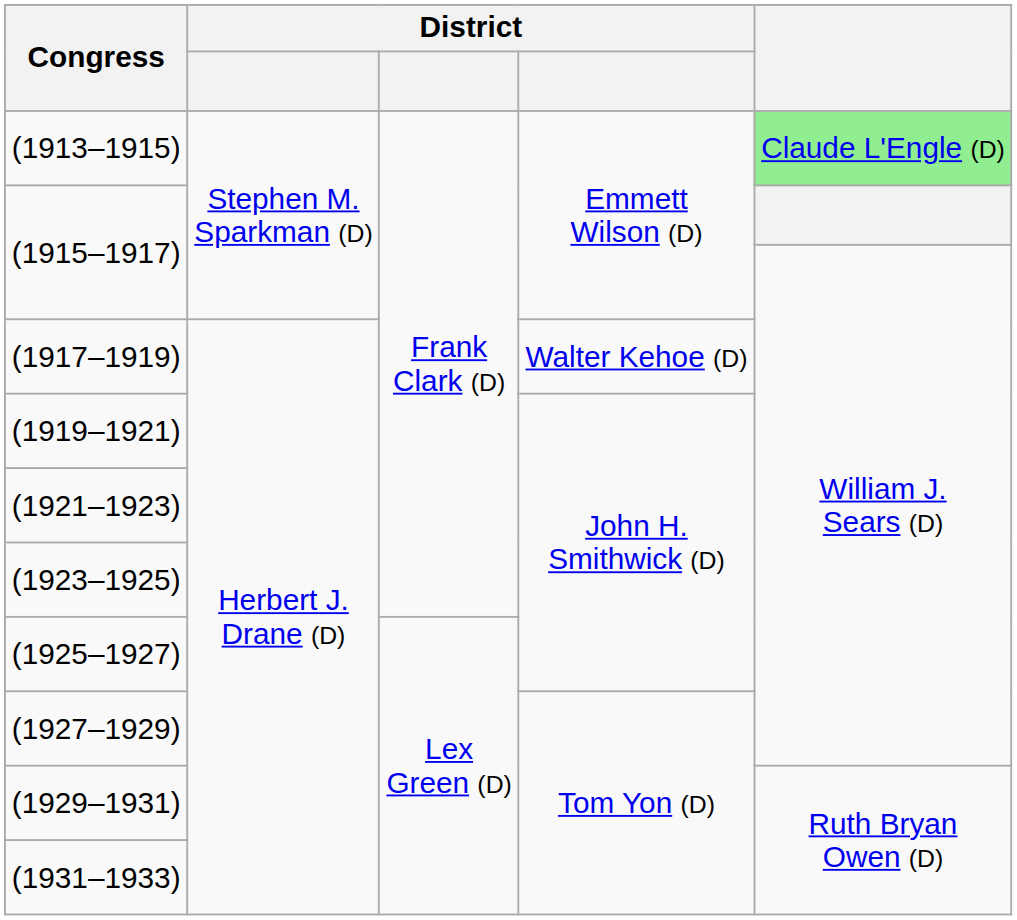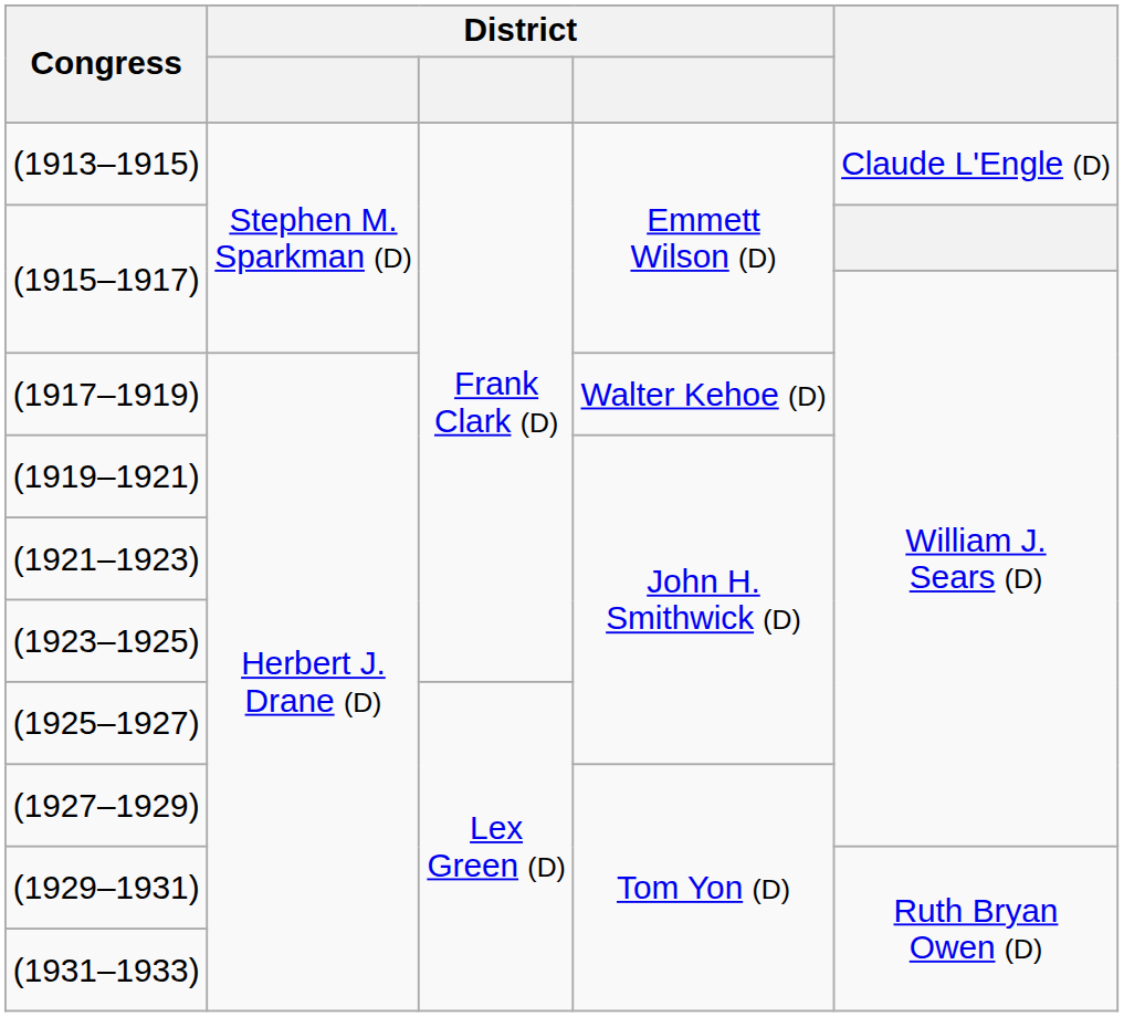(1913–1915) | column 5: lightgreen background -> no background
